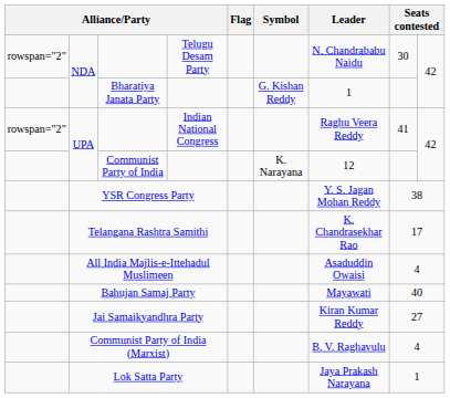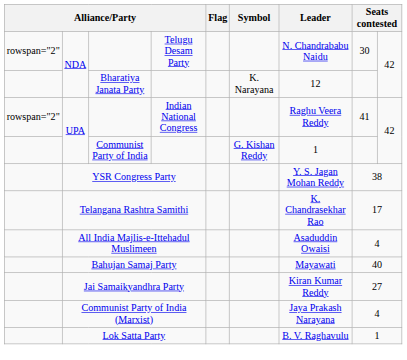Bharatiya Janata Party | Symbol: G. Kishan Reddy -> K. Narayana
Bharatiya Janata Party | Leader: 1 -> 12
Communist Party of India | Symbol: K. Narayana -> G. Kishan Reddy
Communist Party of India | Leader: 12 -> 1
Communist Party of India (Marxist) | Leader: B. V. Raghavulu -> Jaya Prakash Narayana
Lok Satta Party | Leader: Jaya Prakash Narayana -> B. V. Raghavulu
